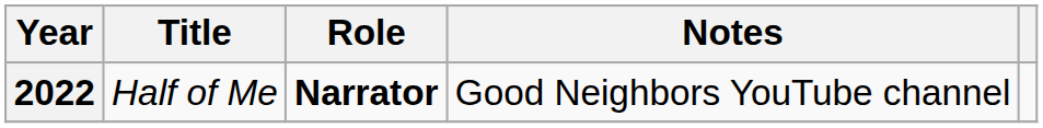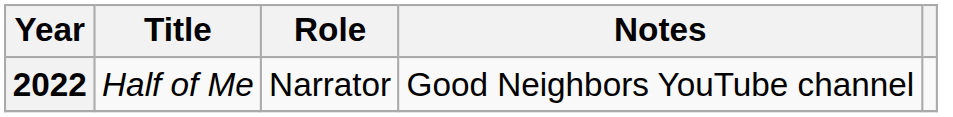2022 | Role: bold -> normal
